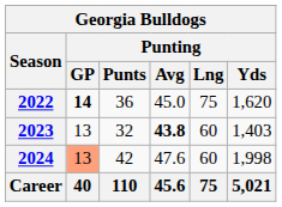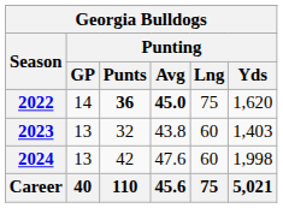2022 | Punting / GP: bold -> normal
2022 | Punting / Punts: normal -> bold
2022 | Punting / Avg: normal -> bold
2023 | Punting / Avg: bold -> normal
2024 | Punting / GP: lightsalmon background -> no background
